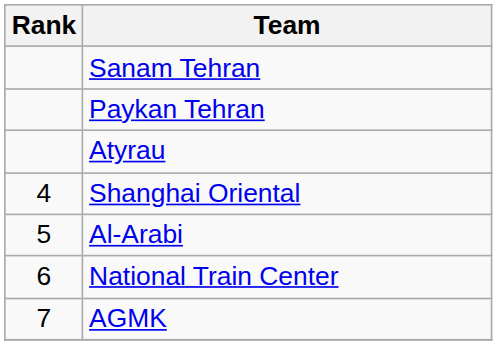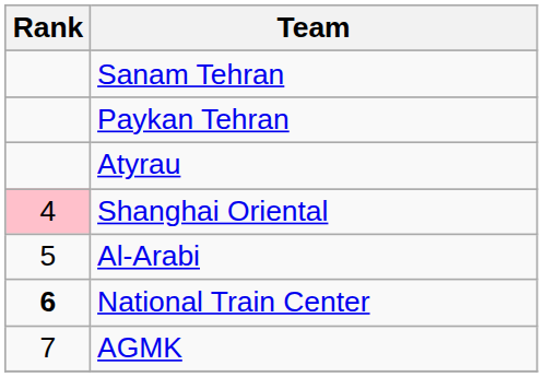Shanghai Oriental | Rank: no background -> pink background
National Train Center | Rank: normal -> bold
